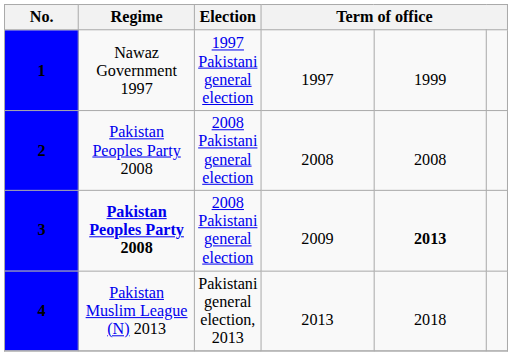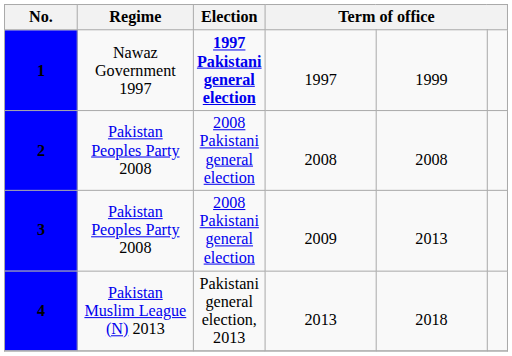1 | Election: normal -> bold
3 | Regime: bold -> normal
3 | column 5: bold -> normal
